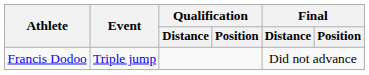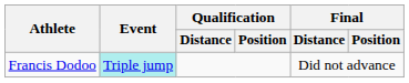Francis Dodoo | Event: no background -> paleturquoise background
